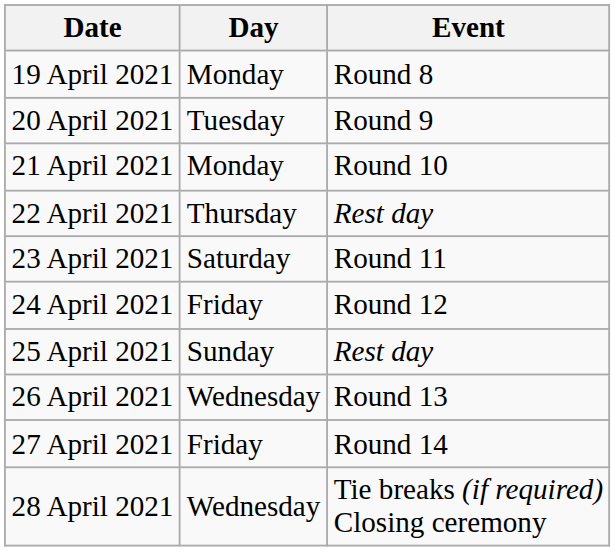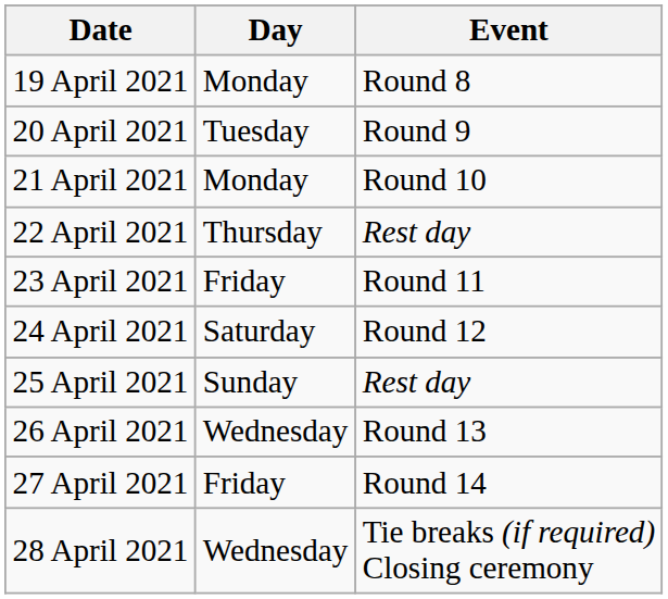23 April 2021 | Day: Saturday -> Friday
24 April 2021 | Day: Friday -> Saturday
